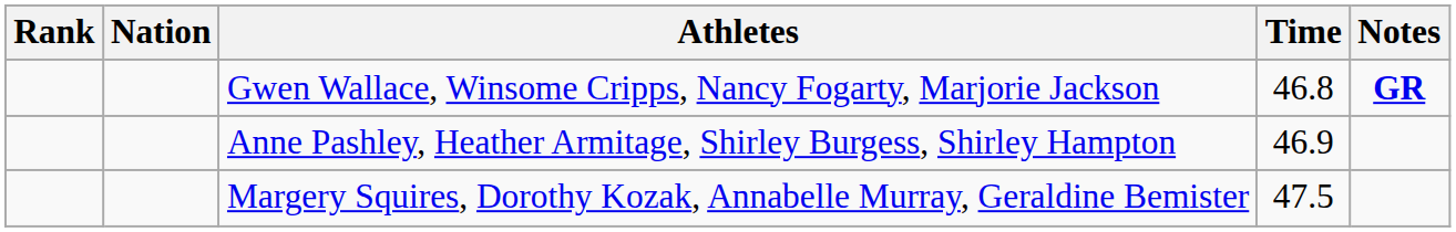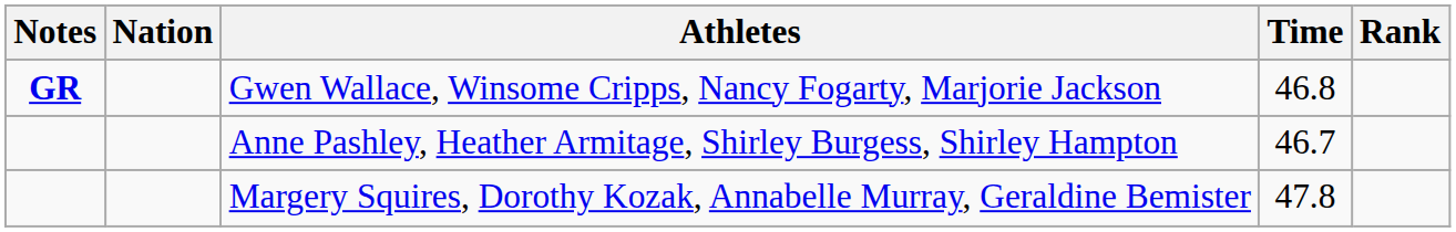columns swapped: Rank <-> Notes
row 3 | Time: 46.9 -> 46.7
row 4 | Time: 47.5 -> 47.8
